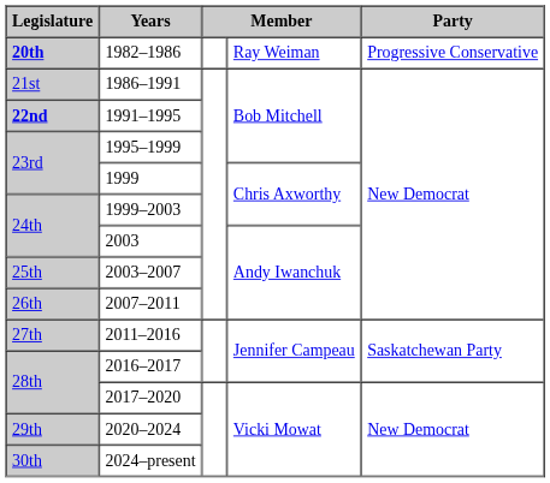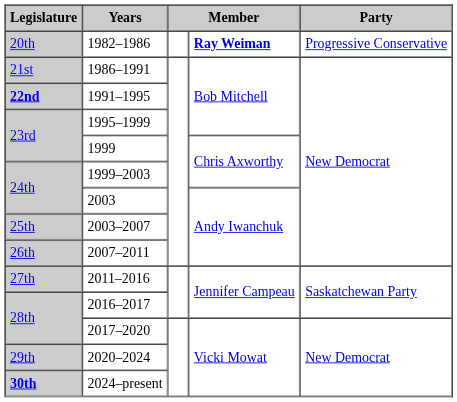1982–1986 | Legislature: bold -> normal
1982–1986 | column 4: normal -> bold
2024–present | Legislature: normal -> bold
